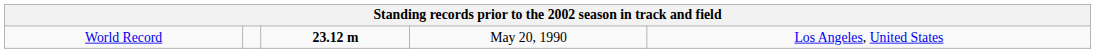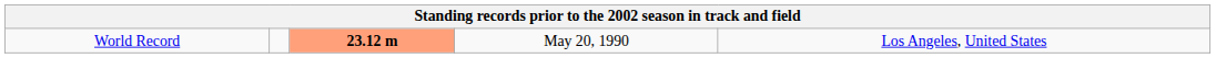World Record | column 3: no background -> lightsalmon background
